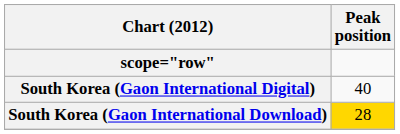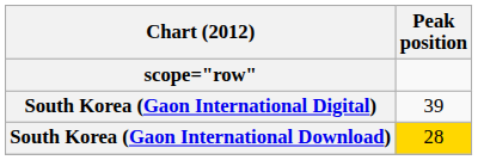South Korea (Gaon International Digital) | Peak position: 40 -> 39
